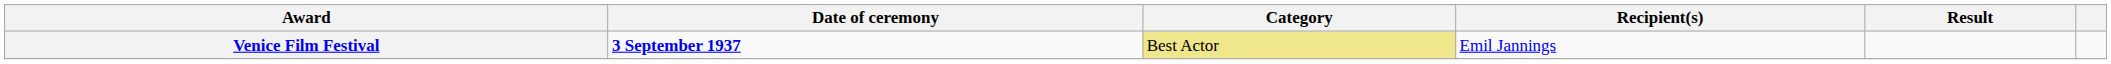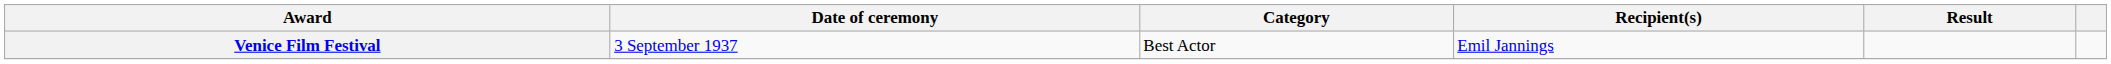Venice Film Festival | Date of ceremony: bold -> normal
Venice Film Festival | Category: khaki background -> no background
